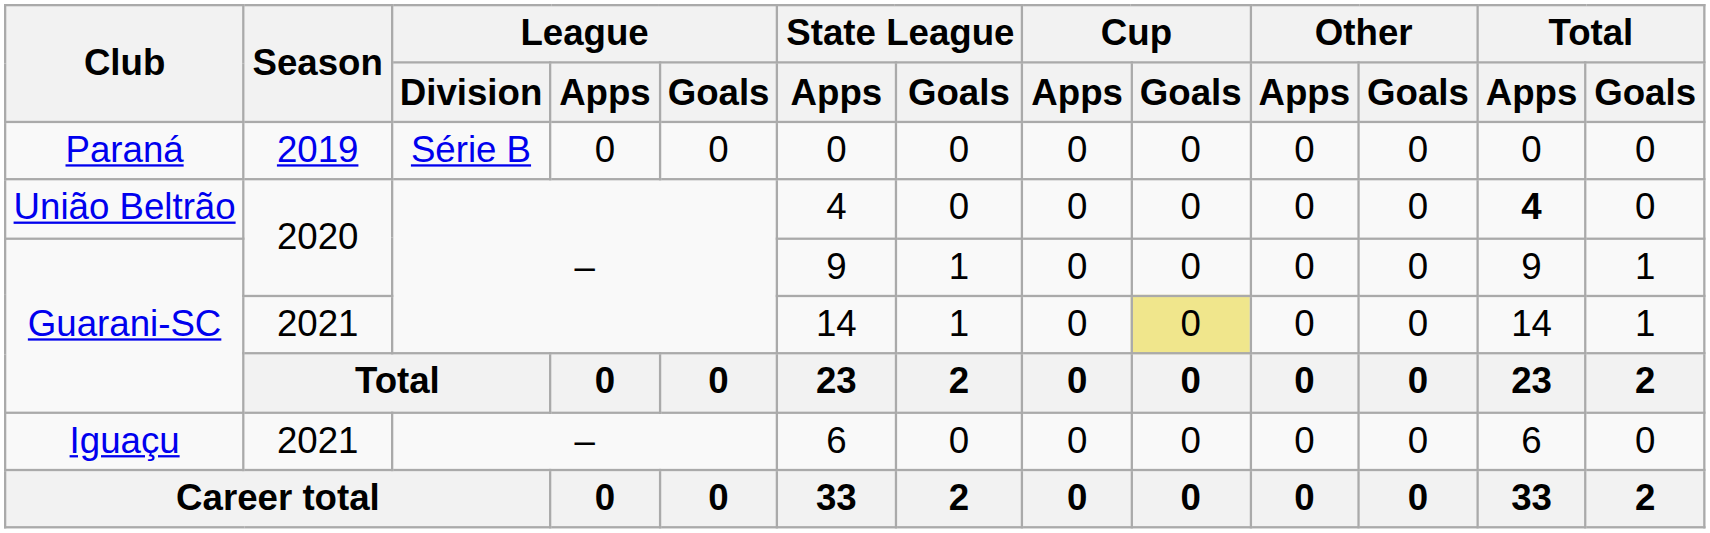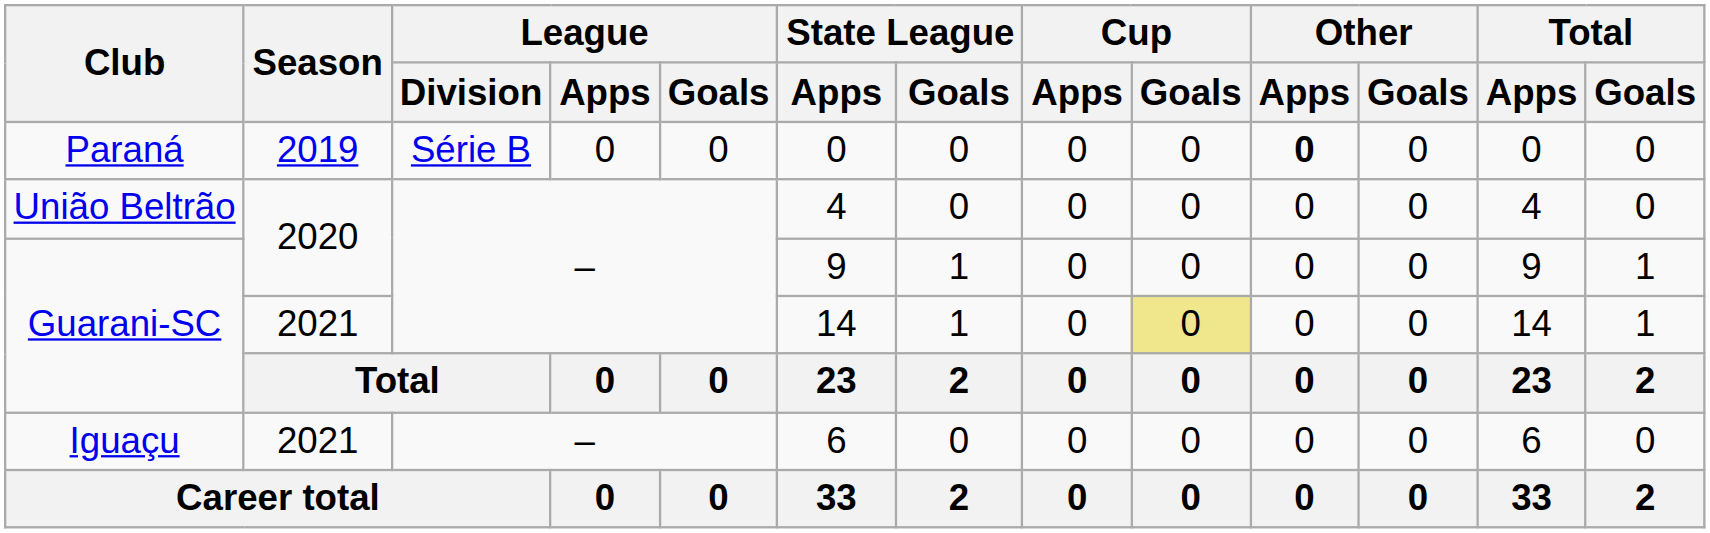Paraná | Other / Apps: normal -> bold
União Beltrão | Total / Apps: bold -> normal
